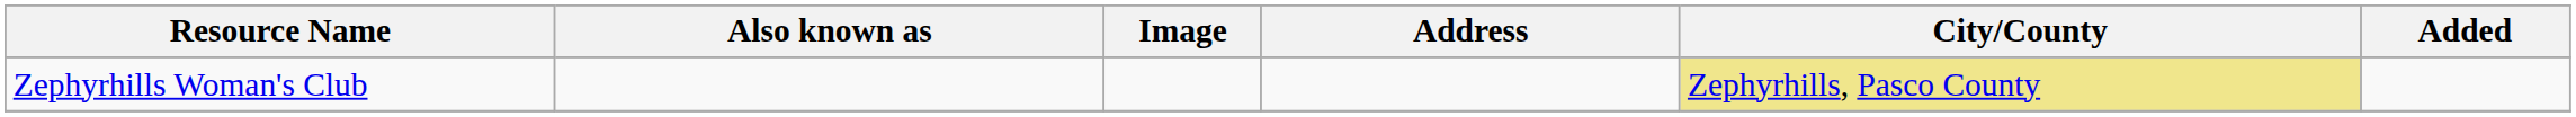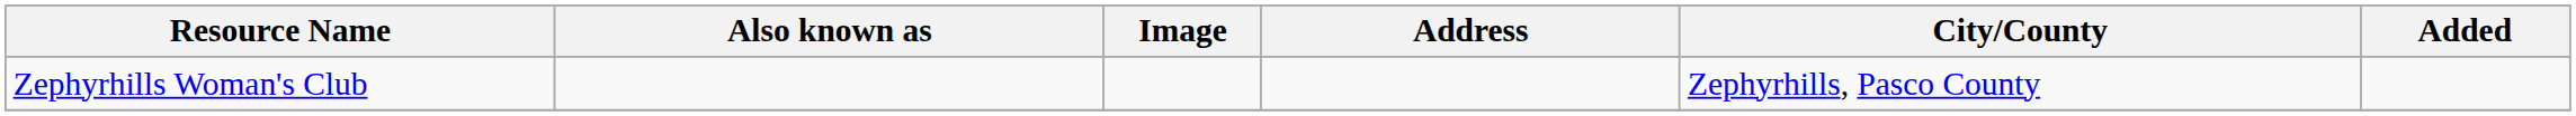Zephyrhills Woman's Club | City/County: khaki background -> no background
